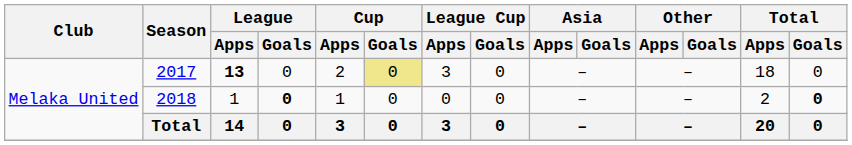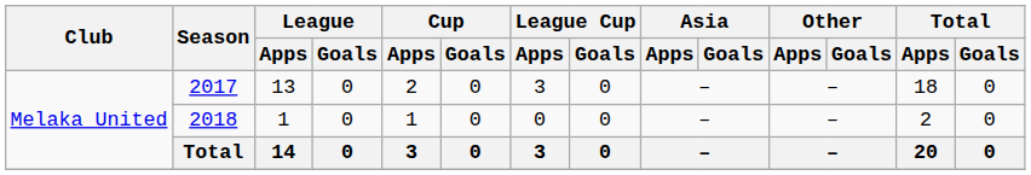2017 | League / Apps: bold -> normal
2017 | Cup / Goals: khaki background -> no background
2018 | League / Goals: bold -> normal
2018 | Total / Goals: bold -> normal
